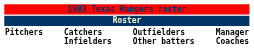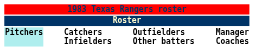Pitchers | column 1: no background -> paleturquoise background
